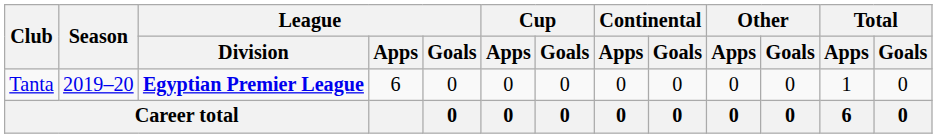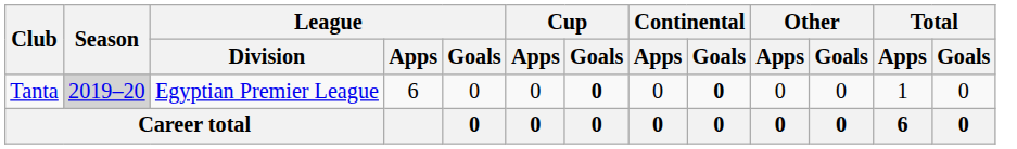Tanta | Season: no background -> lightgrey background
Tanta | League / Division: bold -> normal
Tanta | Cup / Goals: normal -> bold
Tanta | Continental / Goals: normal -> bold
